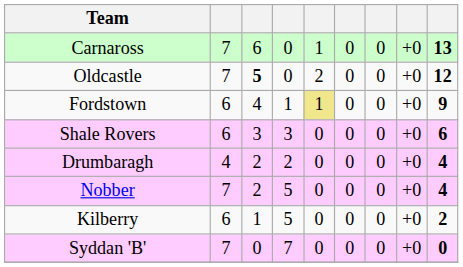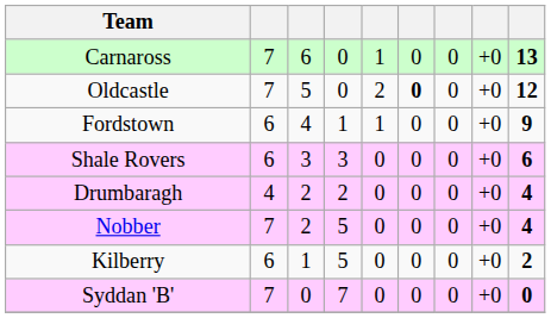Oldcastle | column 3: bold -> normal
Oldcastle | column 6: normal -> bold
Fordstown | column 5: khaki background -> no background
